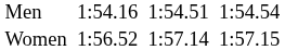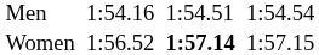Women | column 3: normal -> bold
